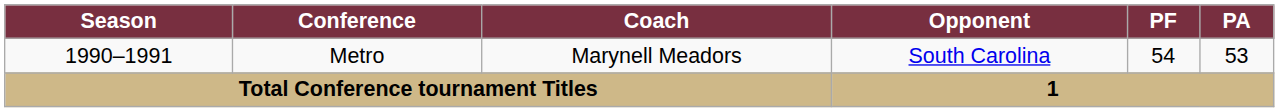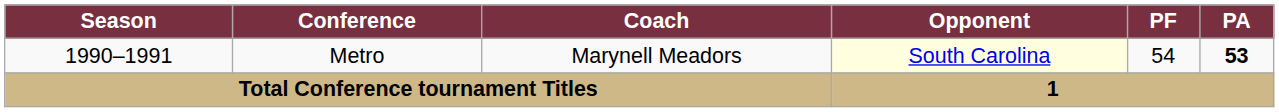Metro | Opponent: no background -> lightyellow background
Metro | PA: normal -> bold
